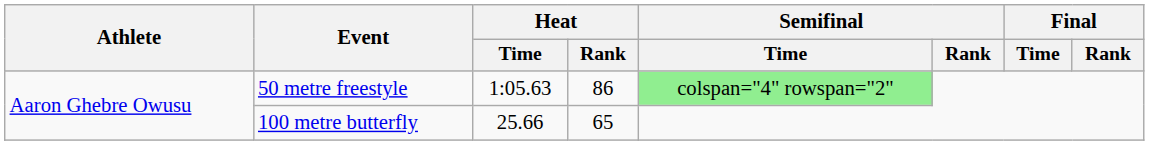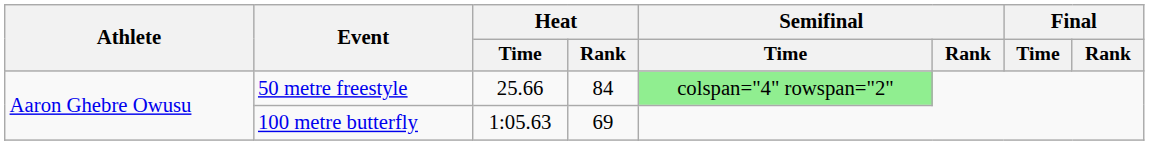50 metre freestyle | Heat / Time: 1:05.63 -> 25.66
50 metre freestyle | Heat / Rank: 86 -> 84
100 metre butterfly | Heat / Time: 25.66 -> 1:05.63
100 metre butterfly | Heat / Rank: 65 -> 69
